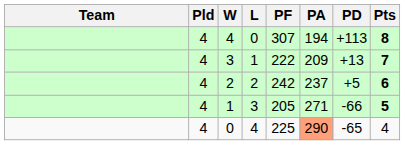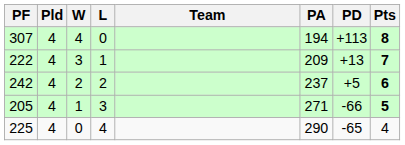columns swapped: Team <-> PF
row 6 | PA: lightsalmon background -> no background
